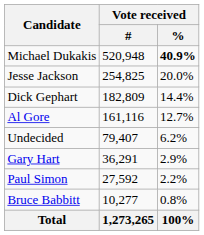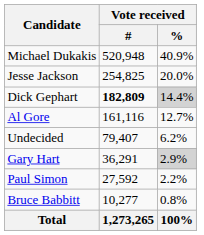Michael Dukakis | Vote received / %: bold -> normal
Dick Gephart | Vote received / #: normal -> bold
Dick Gephart | Vote received / %: no background -> lightgrey background
Gary Hart | Vote received / %: no background -> lightgrey background
